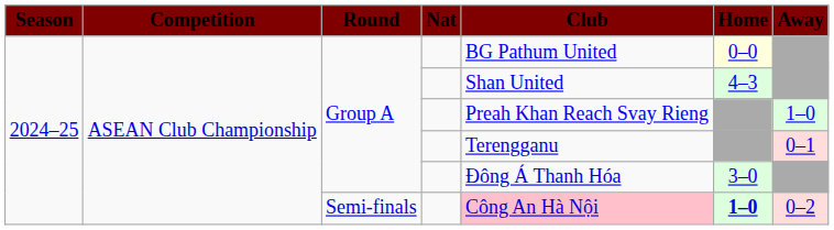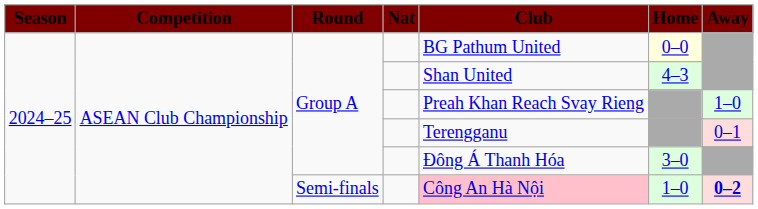Semi-finals | Home: bold -> normal
Semi-finals | Away: normal -> bold
